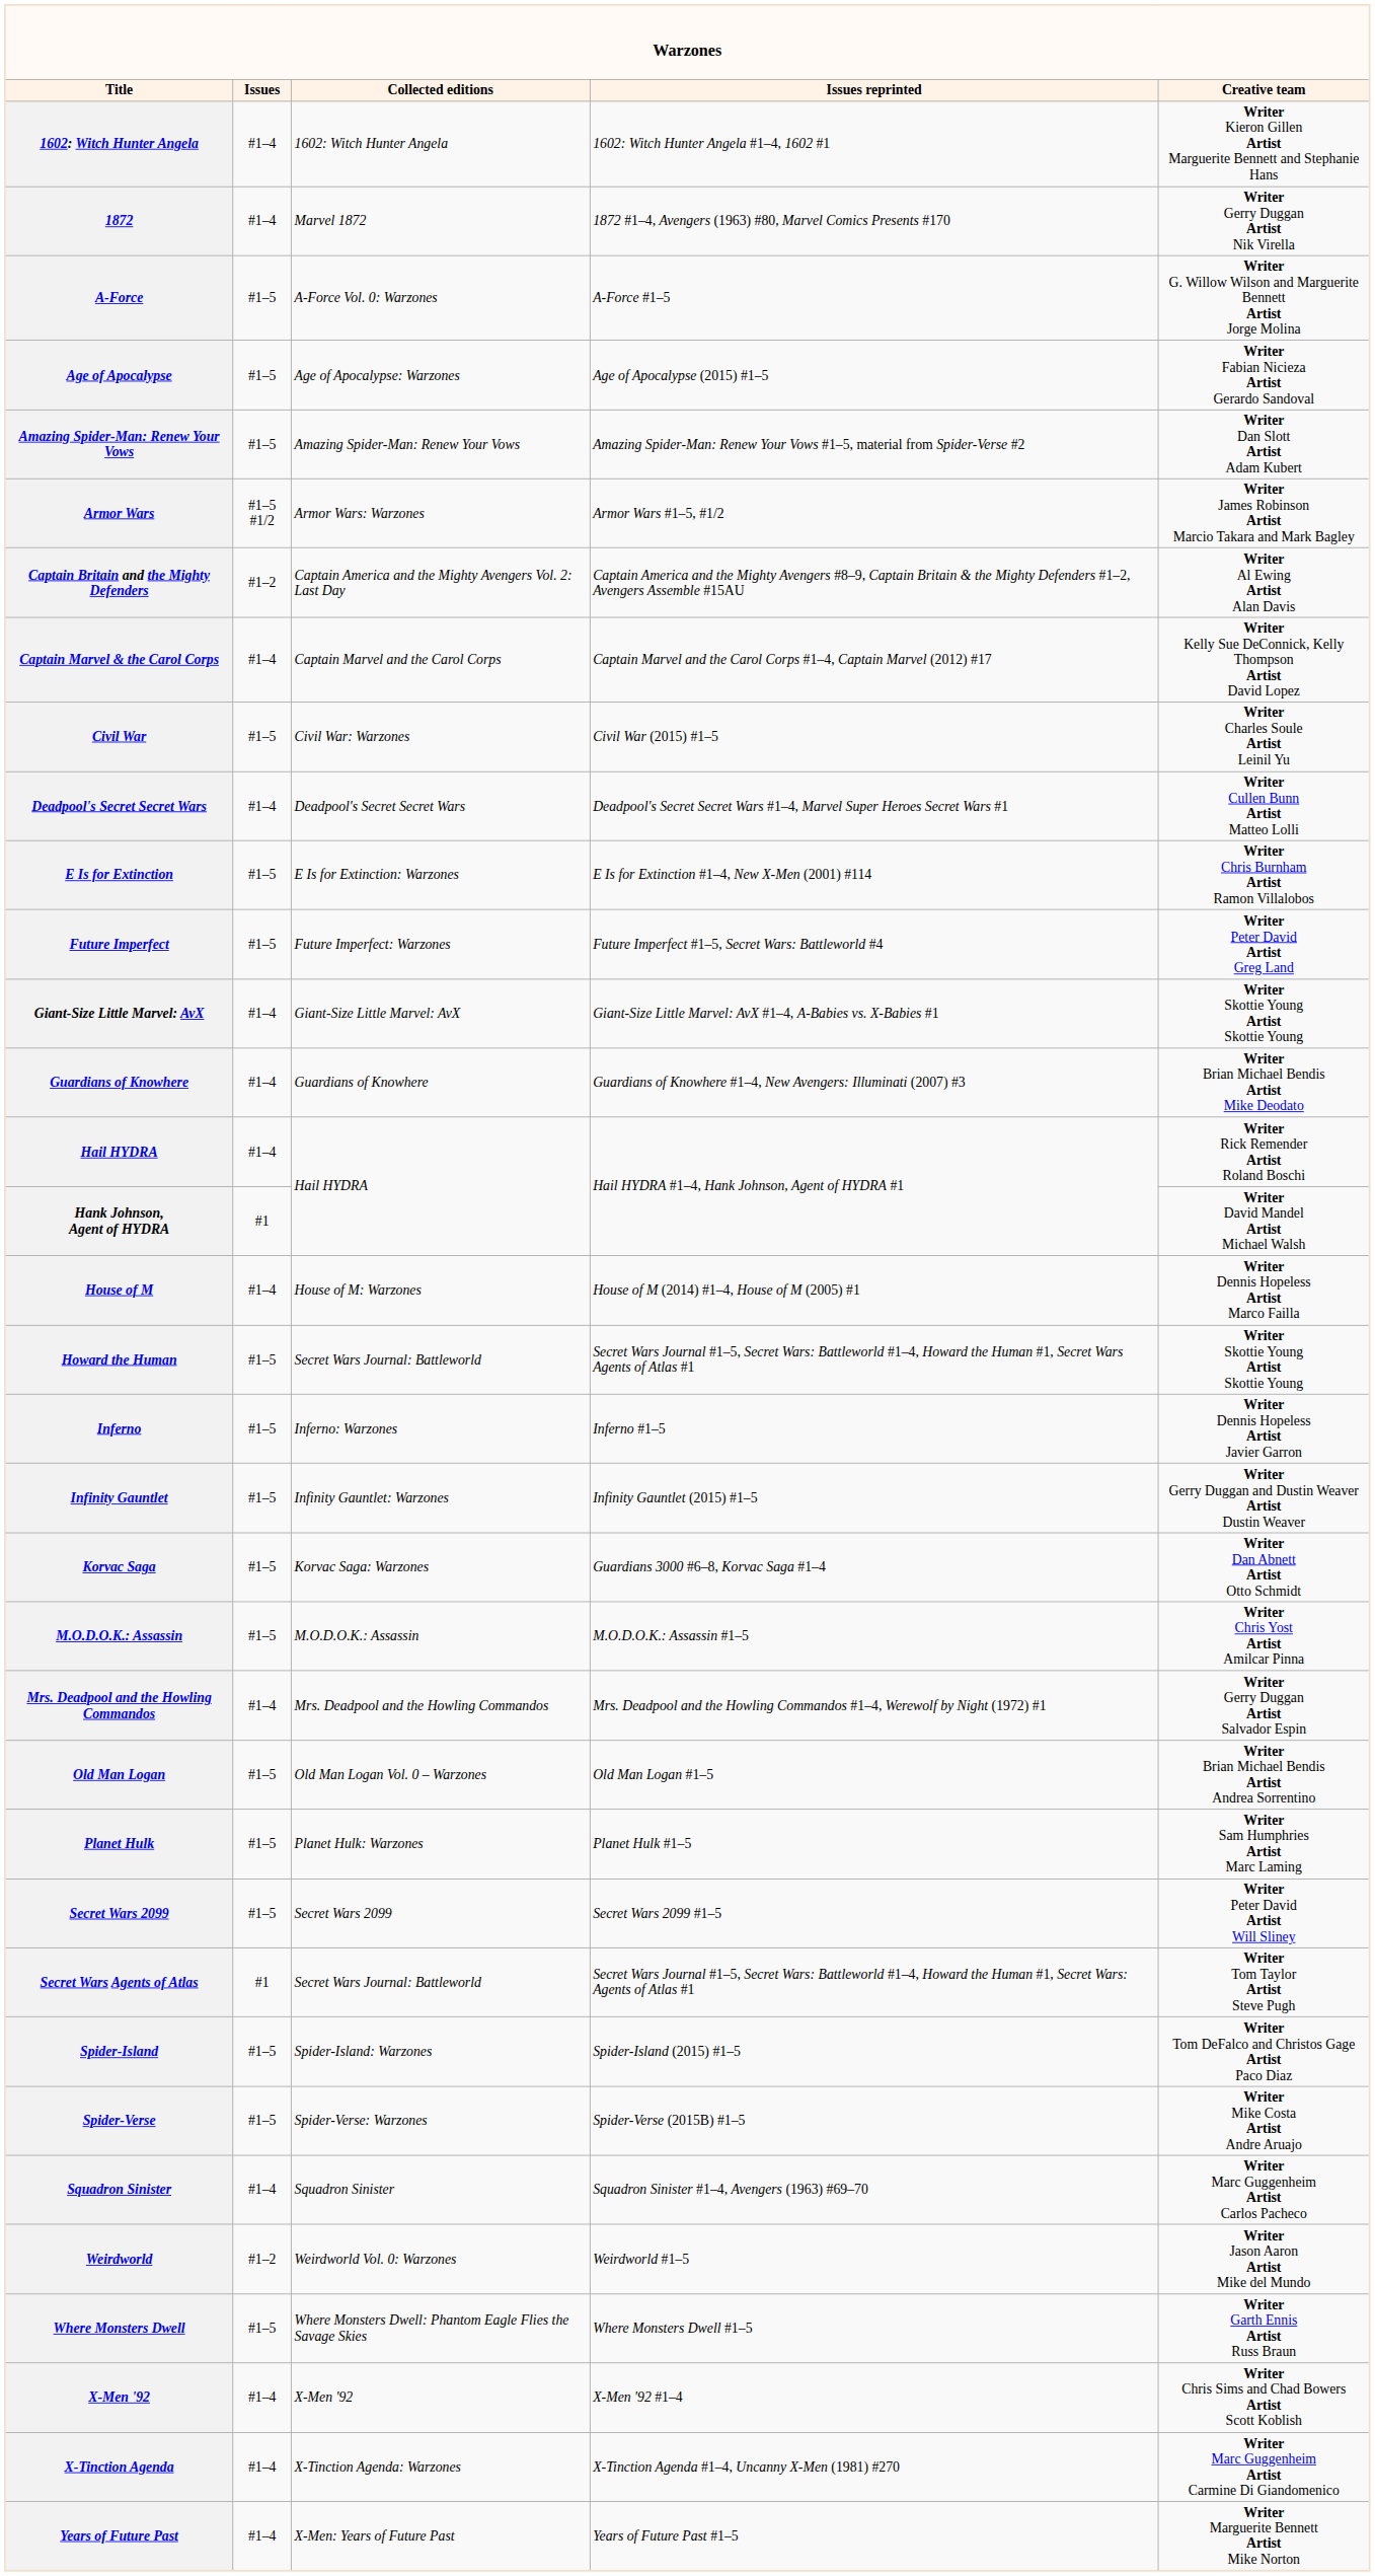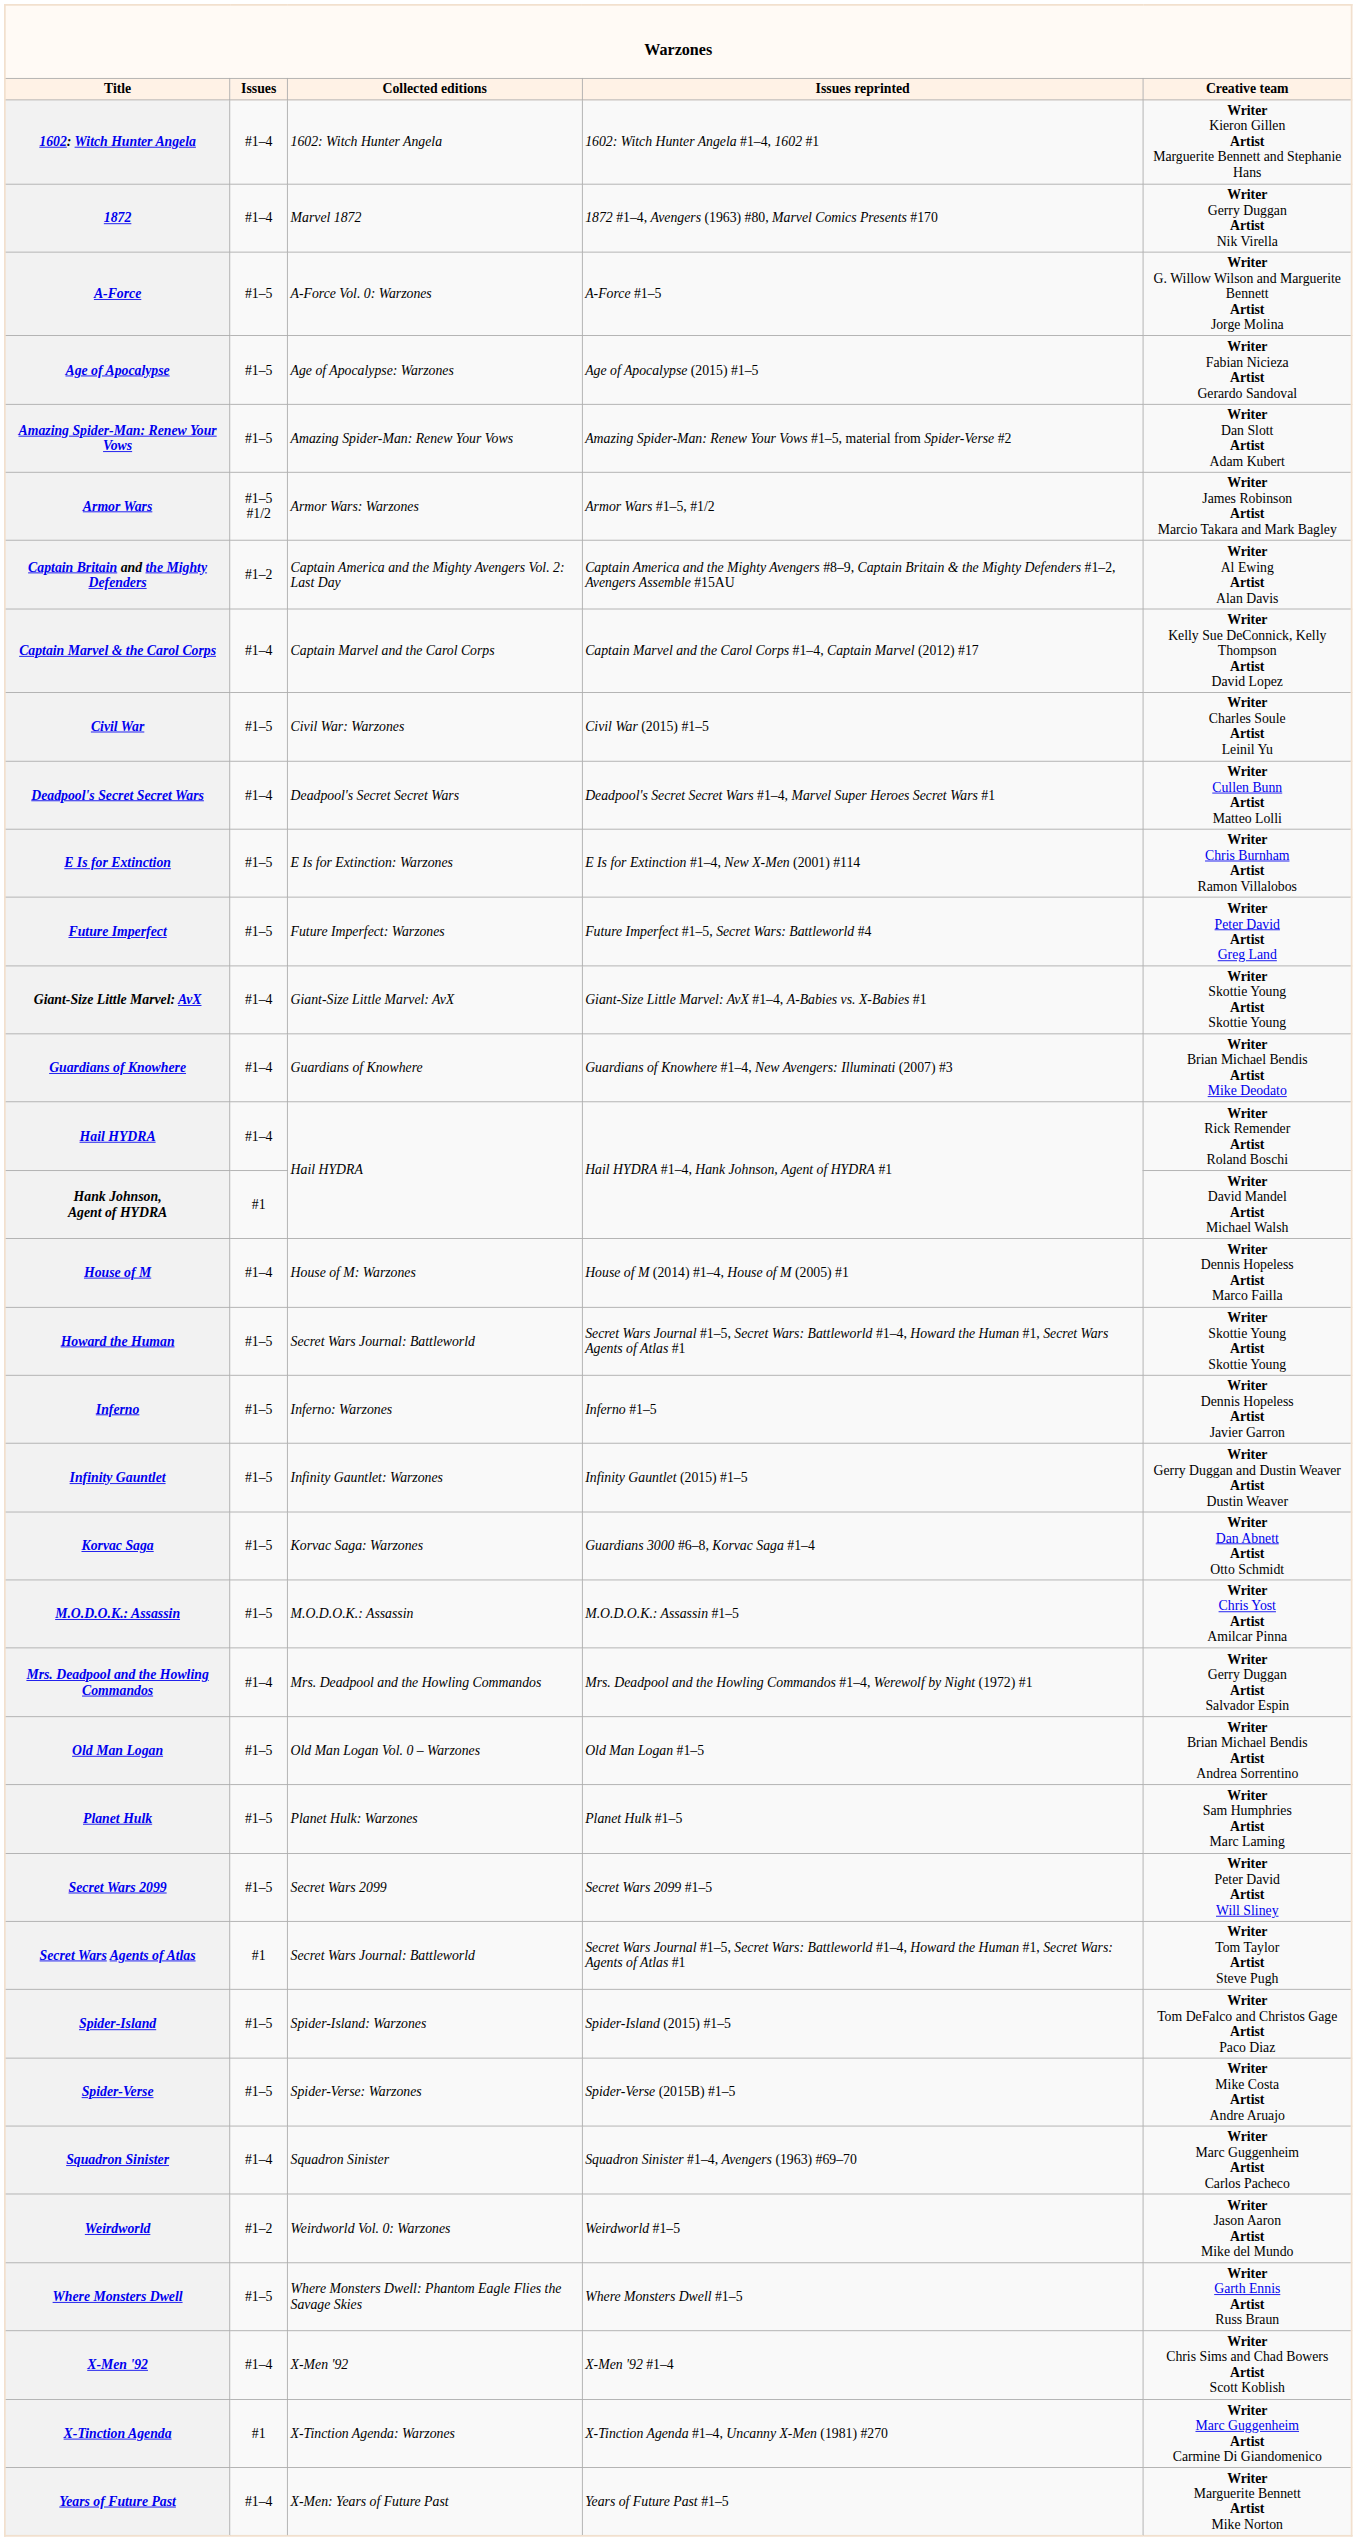X-Tinction Agenda | Issues: #1–4 -> #1
